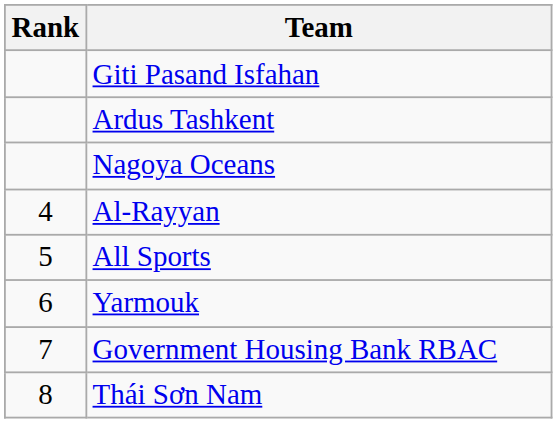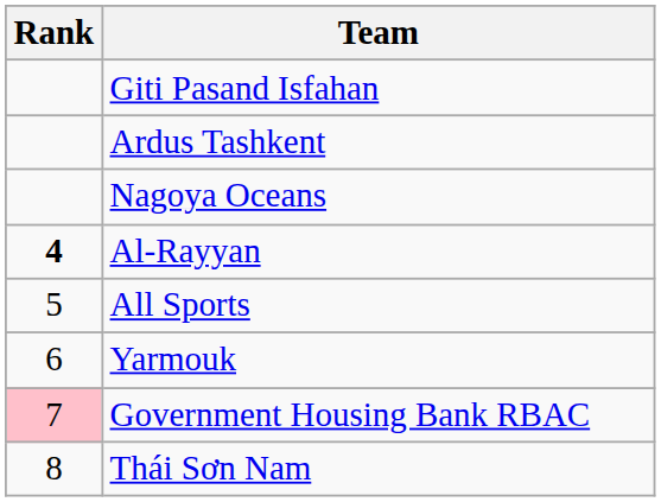Al-Rayyan | Rank: normal -> bold
Government Housing Bank RBAC | Rank: no background -> pink background
